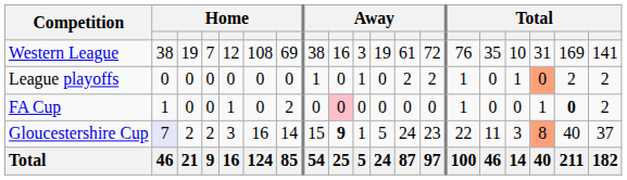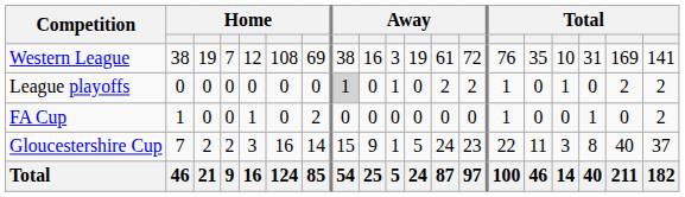League playoffs | column 8: no background -> lightgrey background
League playoffs | column 17: lightsalmon background -> no background
FA Cup | column 9: pink background -> no background
FA Cup | column 18: bold -> normal
Gloucestershire Cup | column 2: lavender background -> no background
Gloucestershire Cup | column 9: bold -> normal
Gloucestershire Cup | column 17: lightsalmon background -> no background
